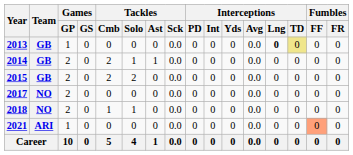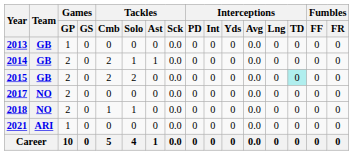2013 | Interceptions / Lng: bold -> normal
2013 | Interceptions / TD: khaki background -> no background
2015 | Interceptions / TD: no background -> paleturquoise background
2021 | Fumbles / FF: lightsalmon background -> no background
